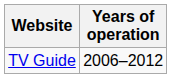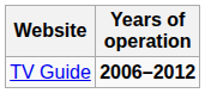TV Guide | Years of operation: normal -> bold
